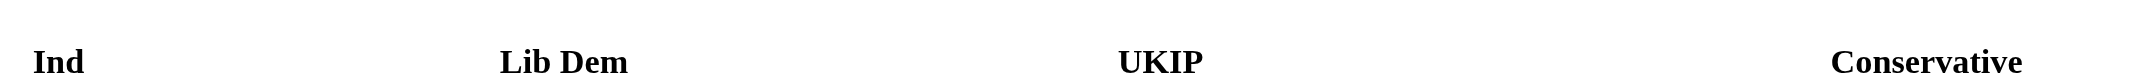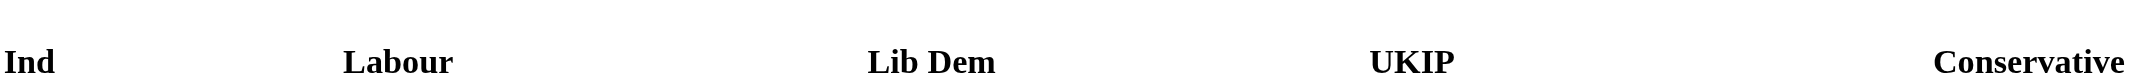+ column: 10 | Labour
